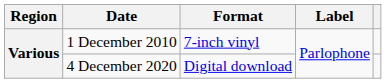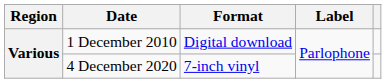1 December 2010 | Format: 7-inch vinyl -> Digital download
4 December 2020 | Format: Digital download -> 7-inch vinyl
